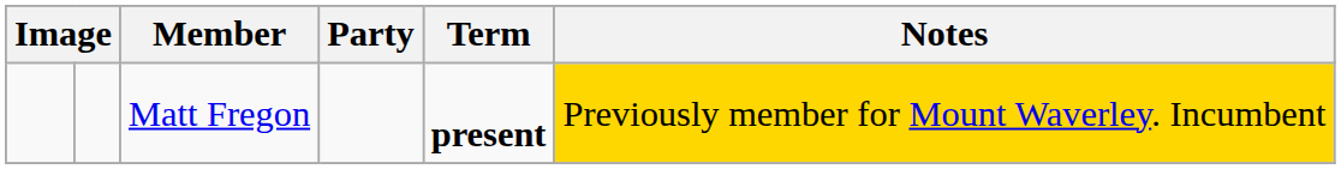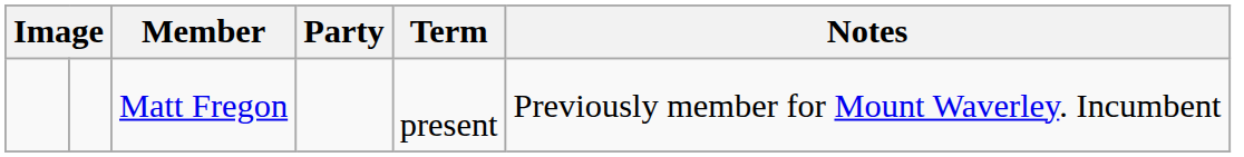Matt Fregon | Term: bold -> normal
Matt Fregon | Notes: gold background -> no background
